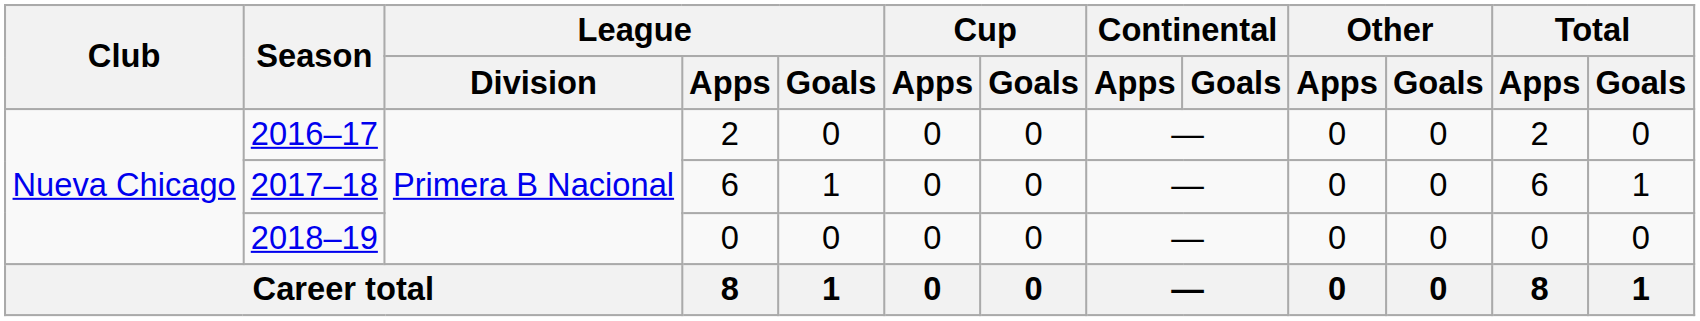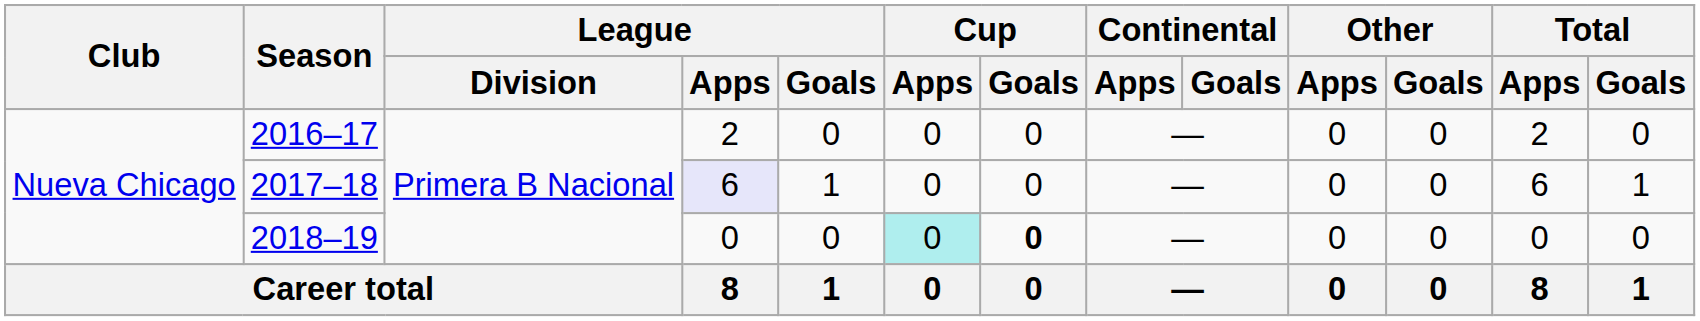2017–18 | League / Apps: no background -> lavender background
2018–19 | Cup / Apps: no background -> paleturquoise background
2018–19 | Cup / Goals: normal -> bold
